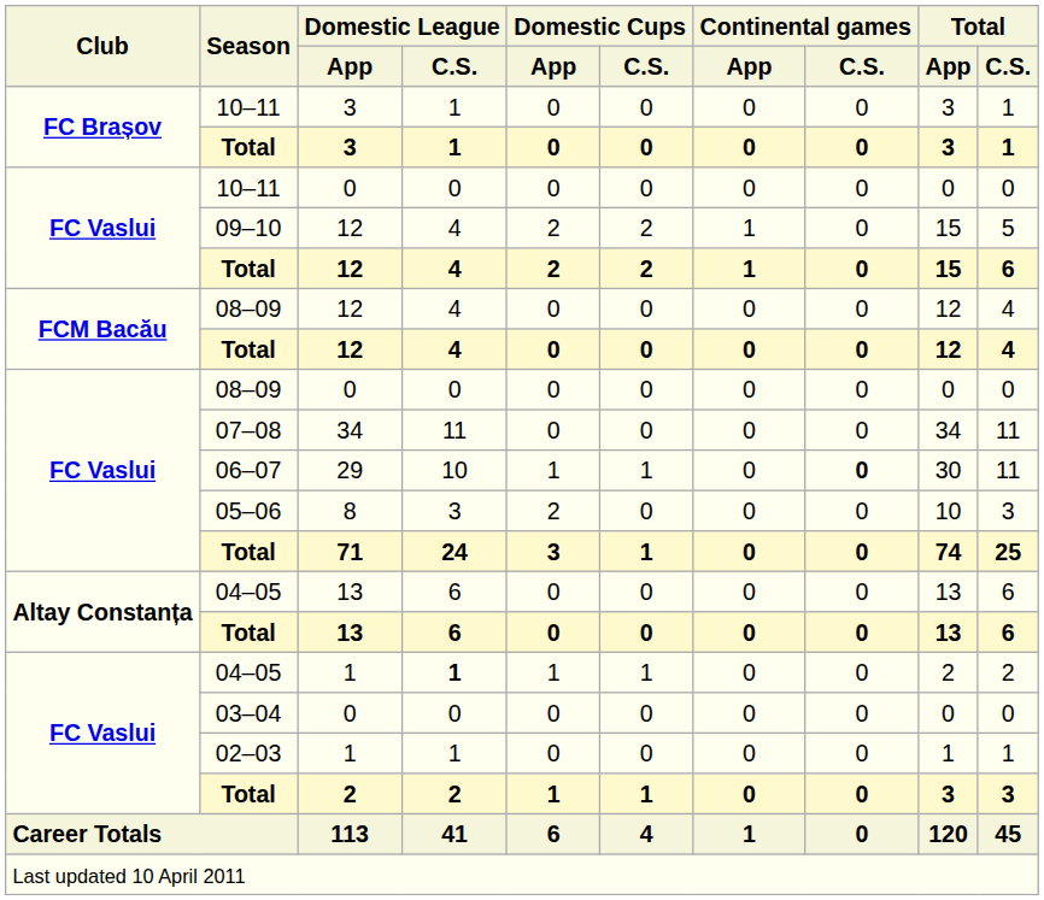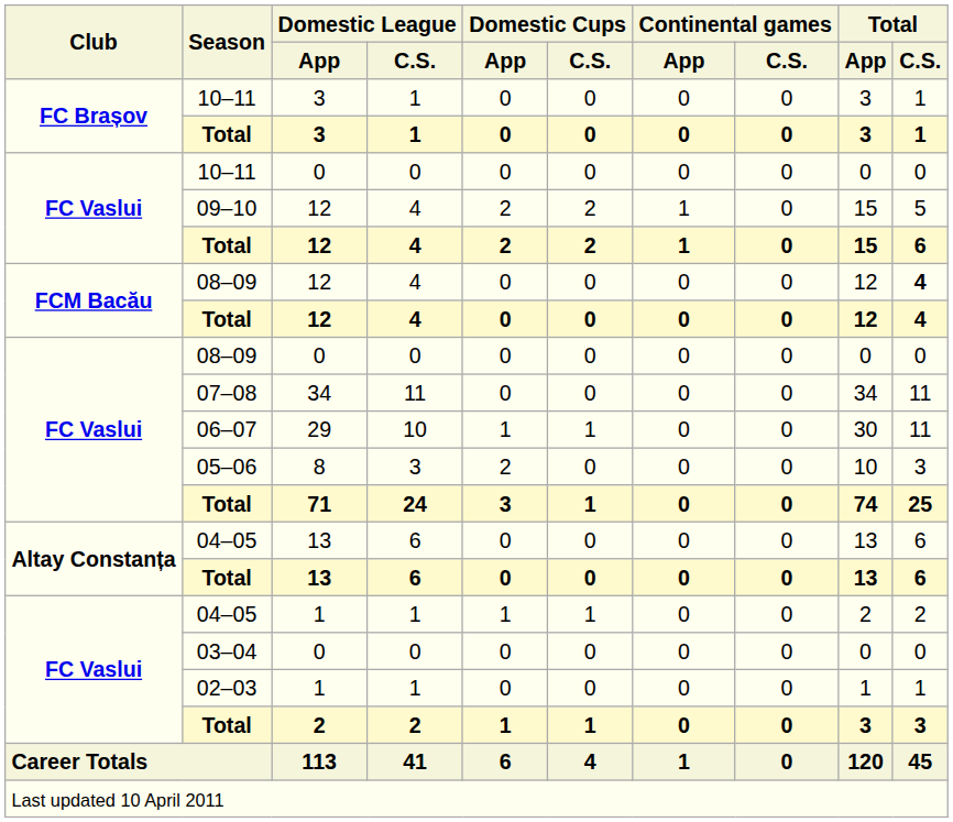08–09 / 12 | Total / C.S.: normal -> bold
06–07 | Continental games / C.S.: bold -> normal
04–05 / 1 | Domestic League / C.S.: bold -> normal
